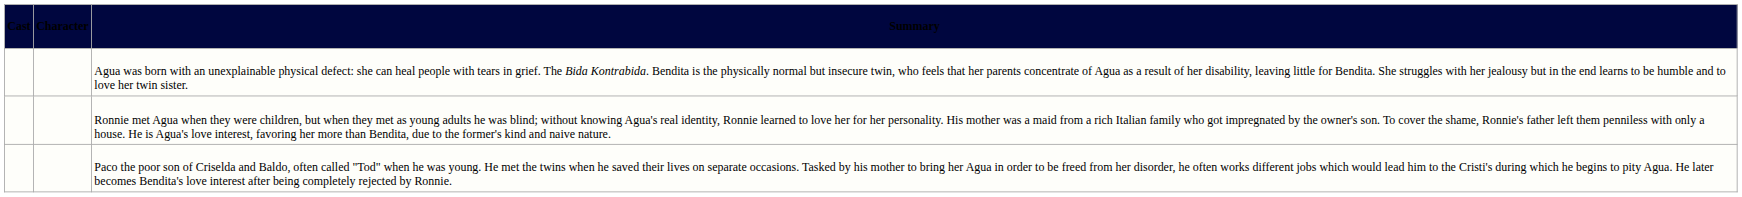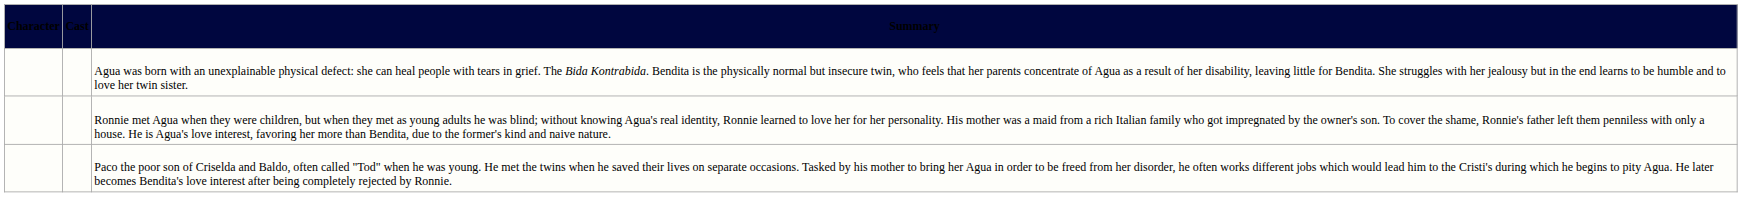columns swapped: Cast <-> Character
